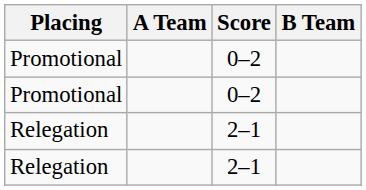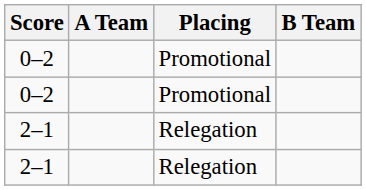columns swapped: Placing <-> Score
